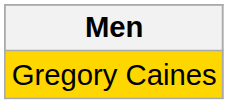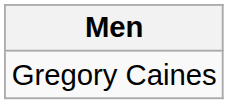row 2 | column 1: gold background -> no background
